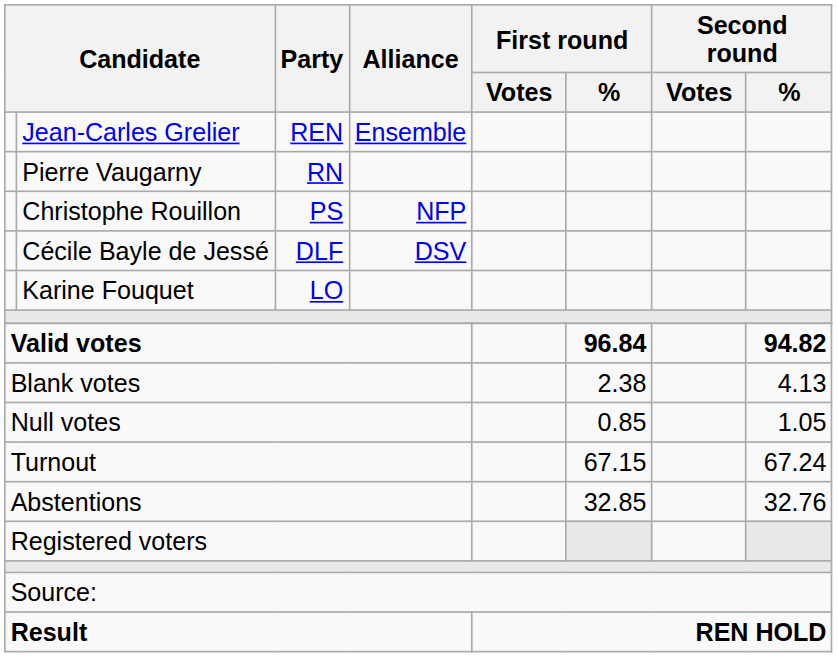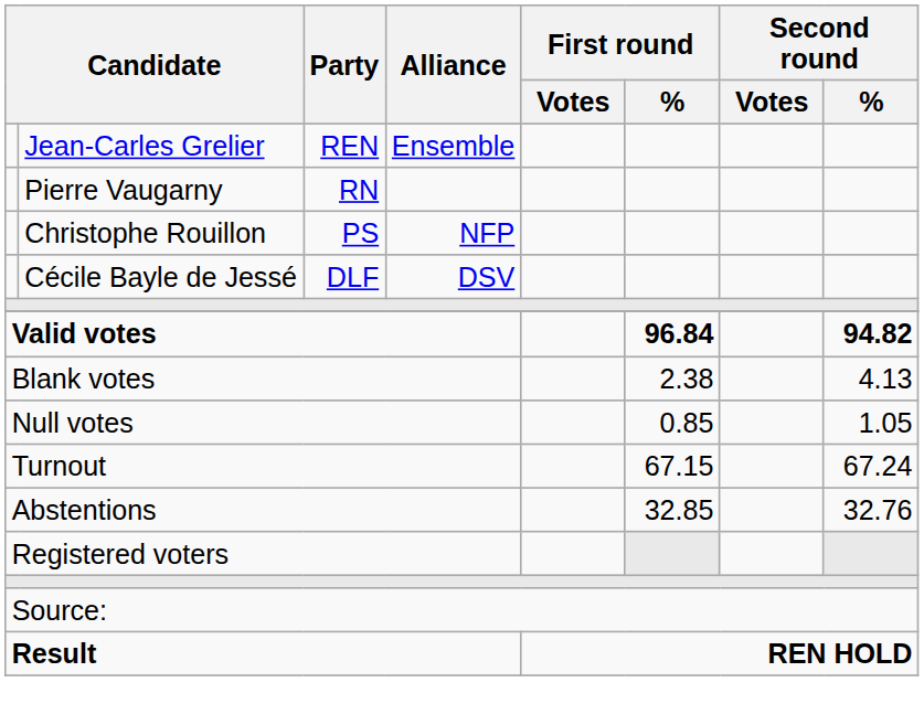- row: Karine Fouquet | LO
